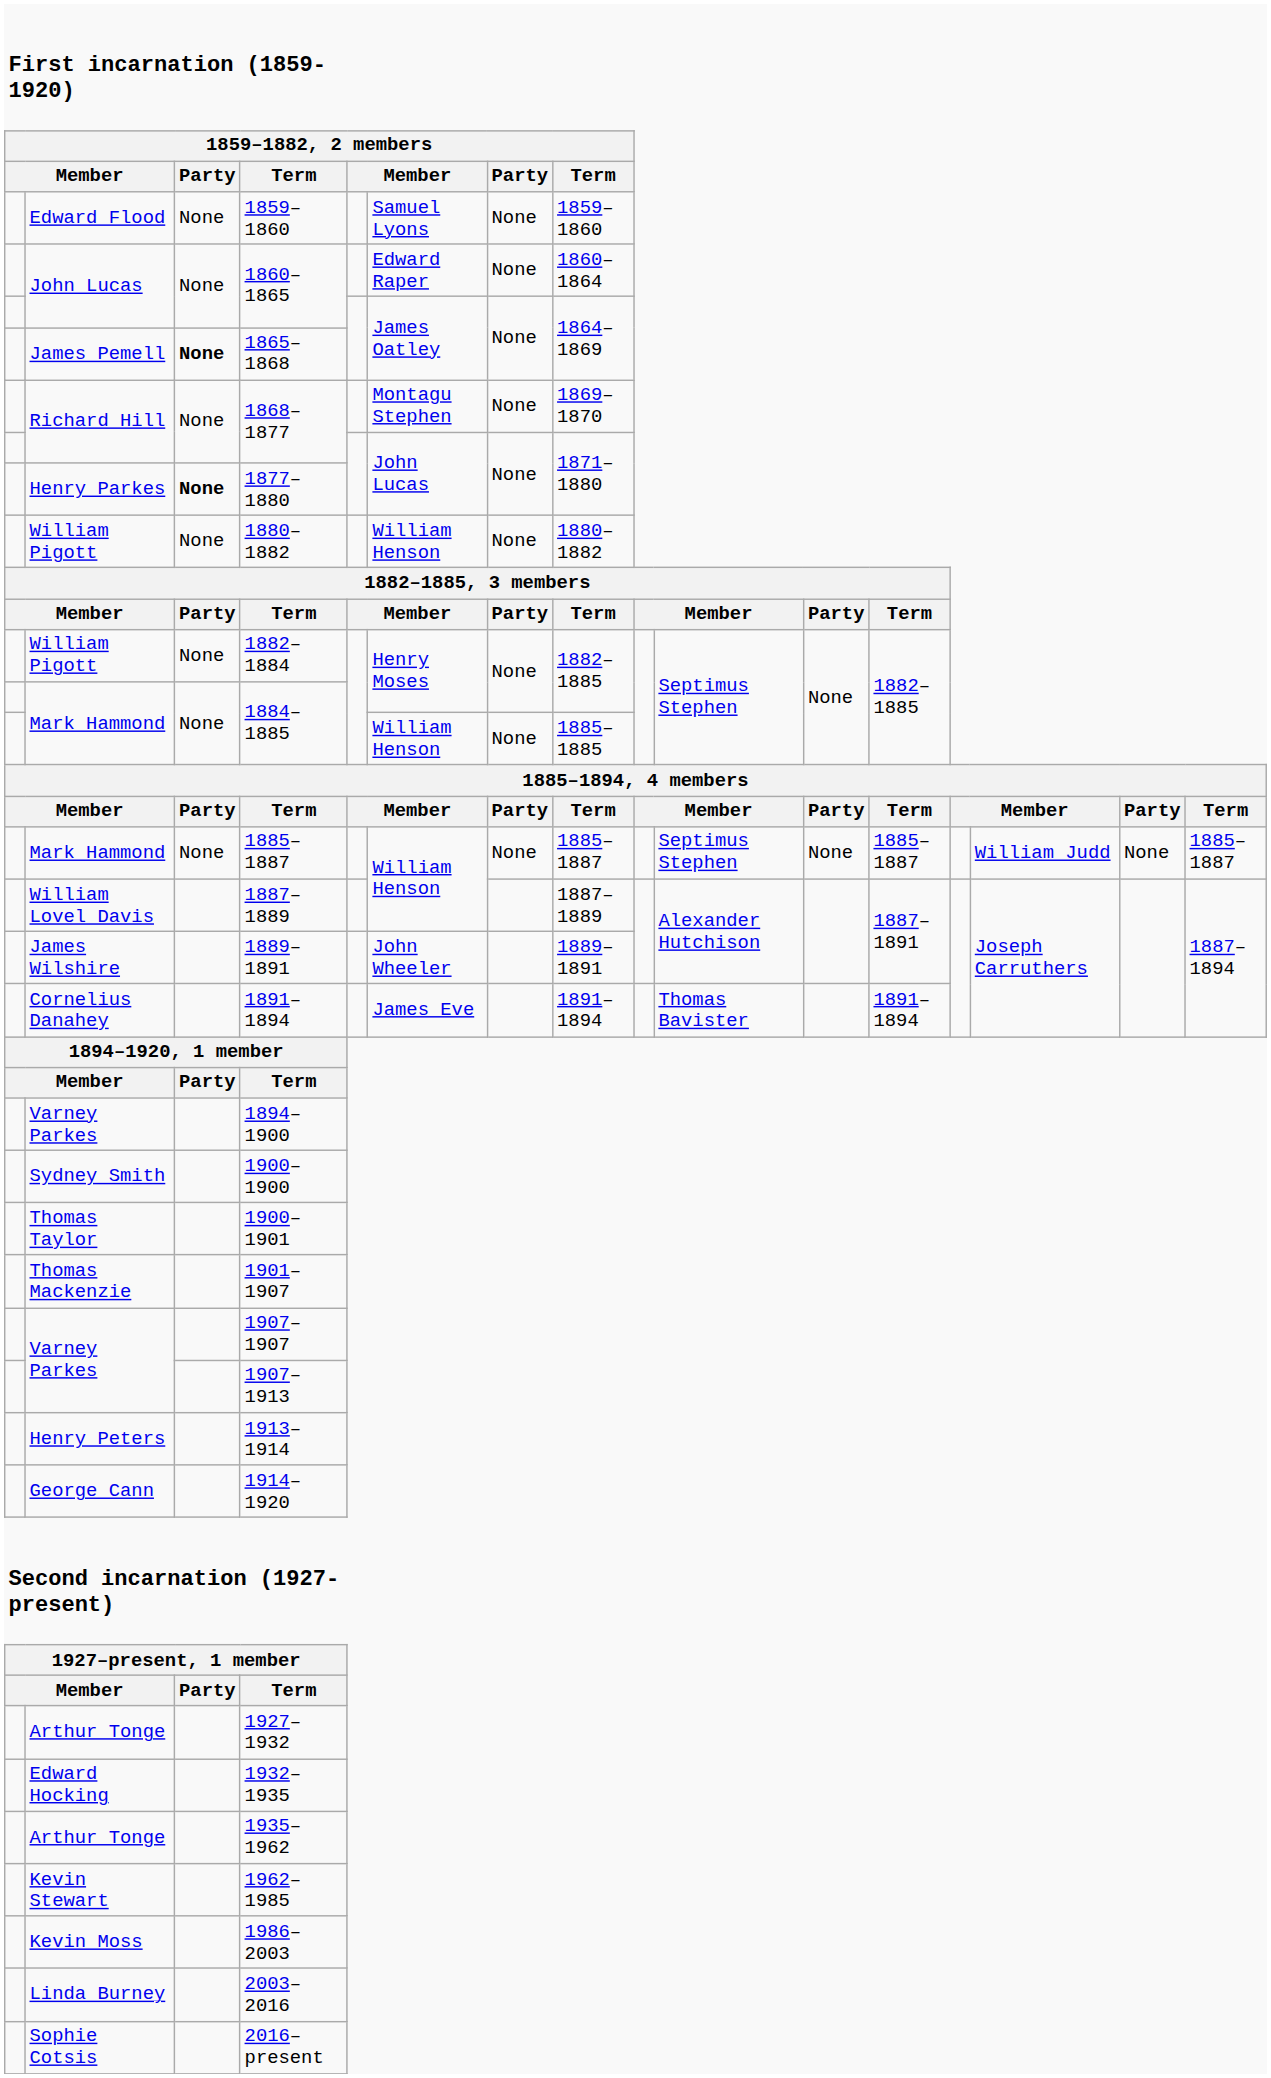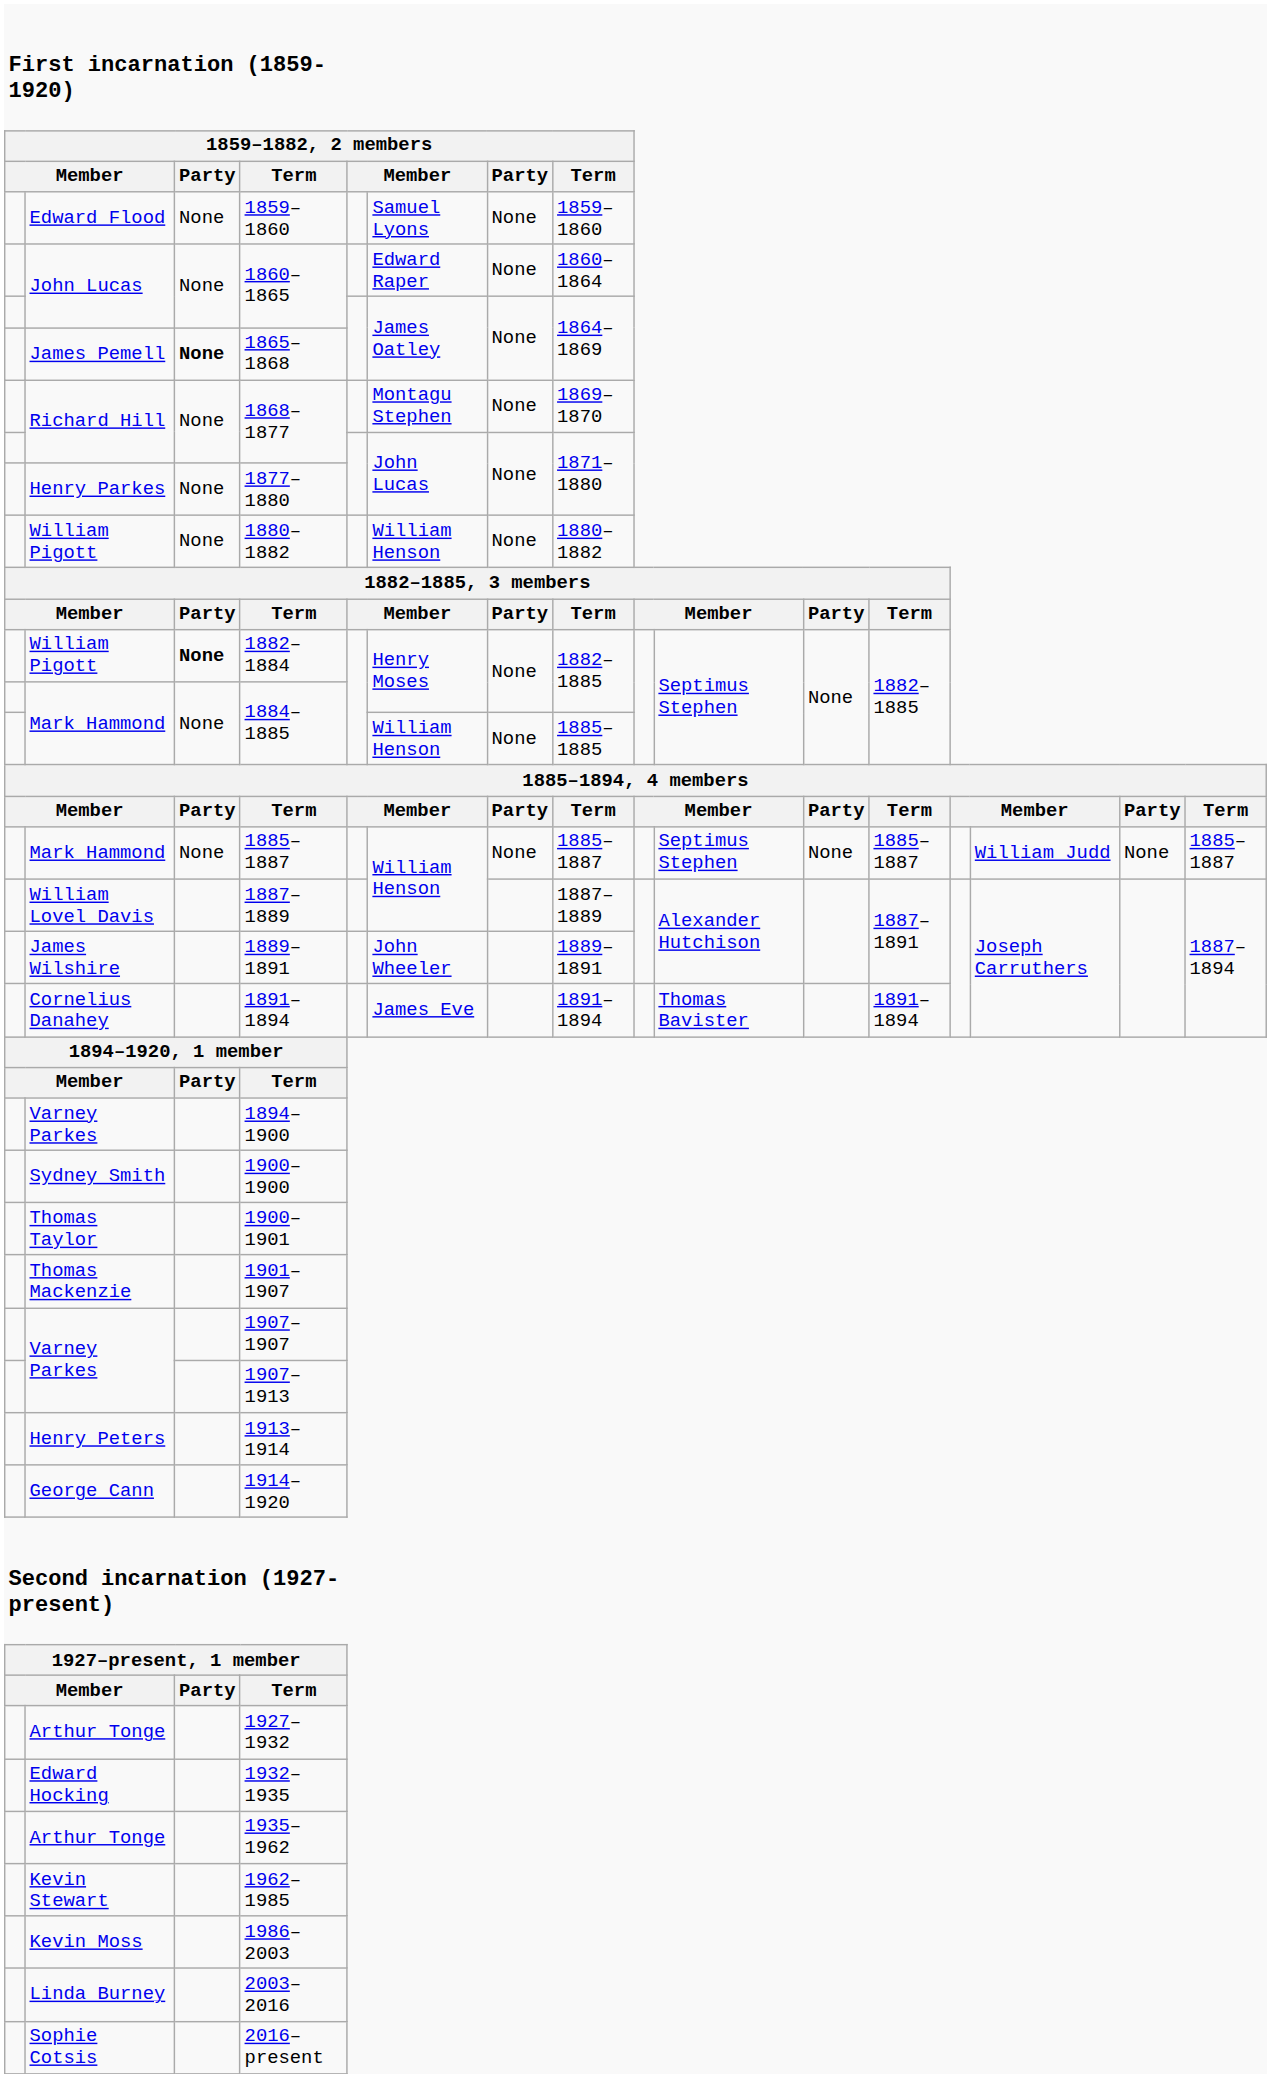1877–1880 | column 3: bold -> normal
1882–1884 | column 3: normal -> bold
